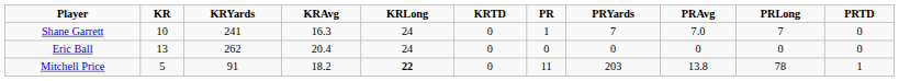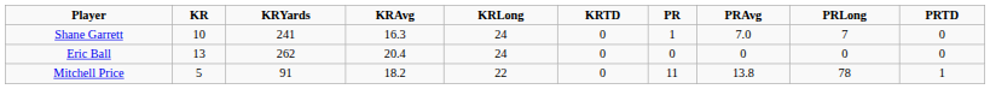- column: PRYards | 7 | 0 | 203
Mitchell Price | KRLong: bold -> normal
